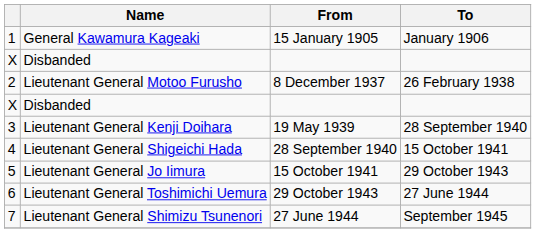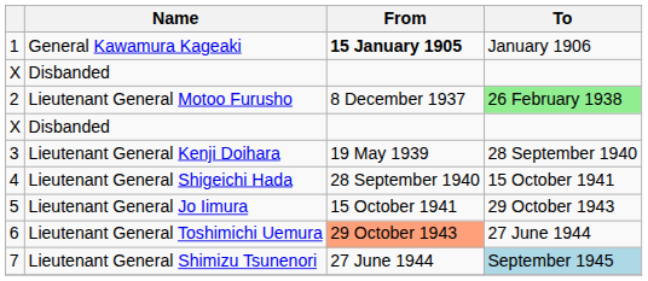1 | From: normal -> bold
2 | To: no background -> lightgreen background
6 | From: no background -> lightsalmon background
7 | To: no background -> lightblue background
